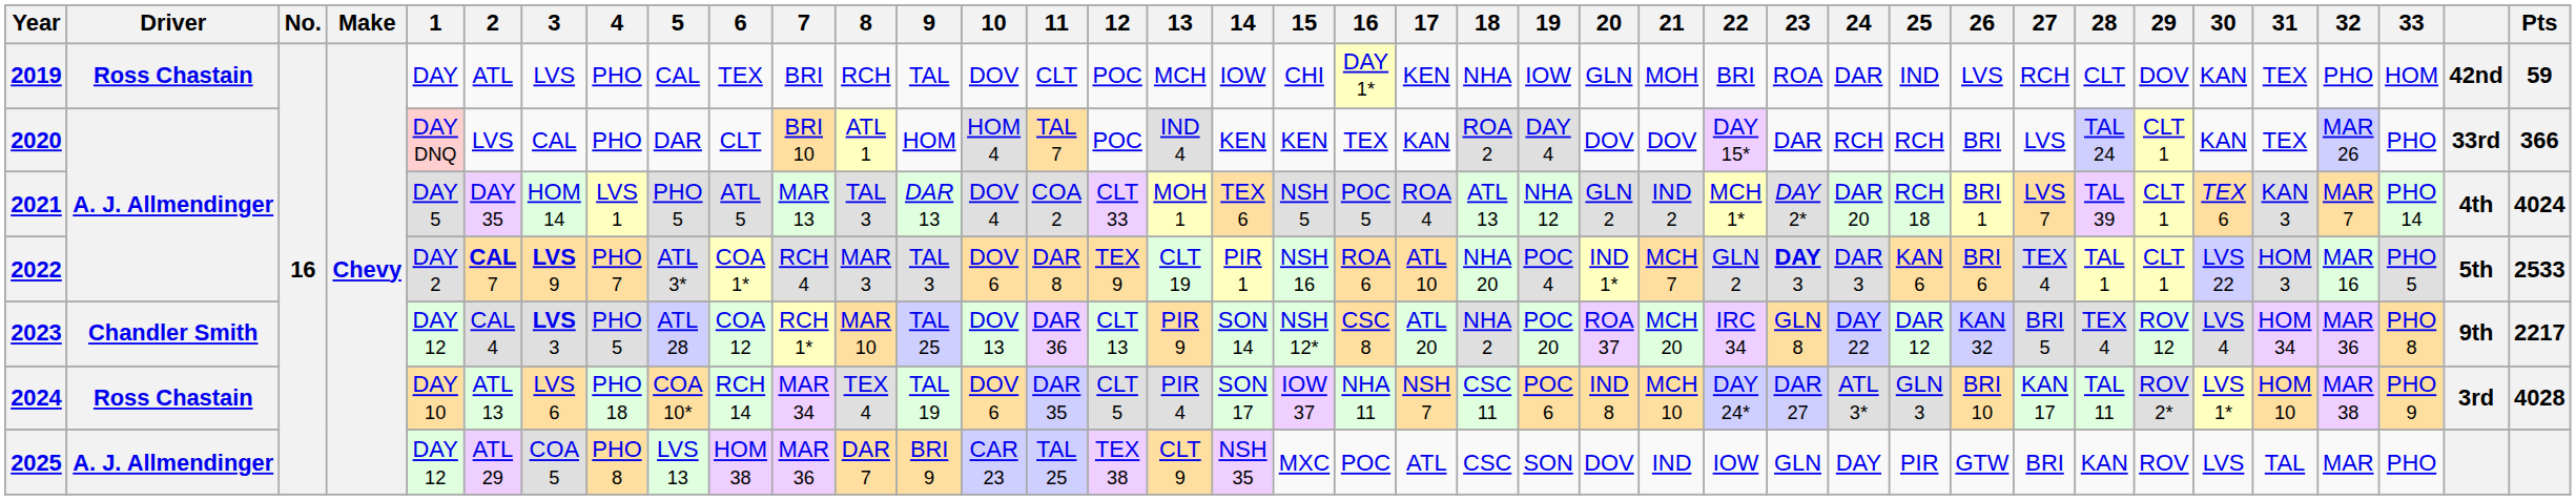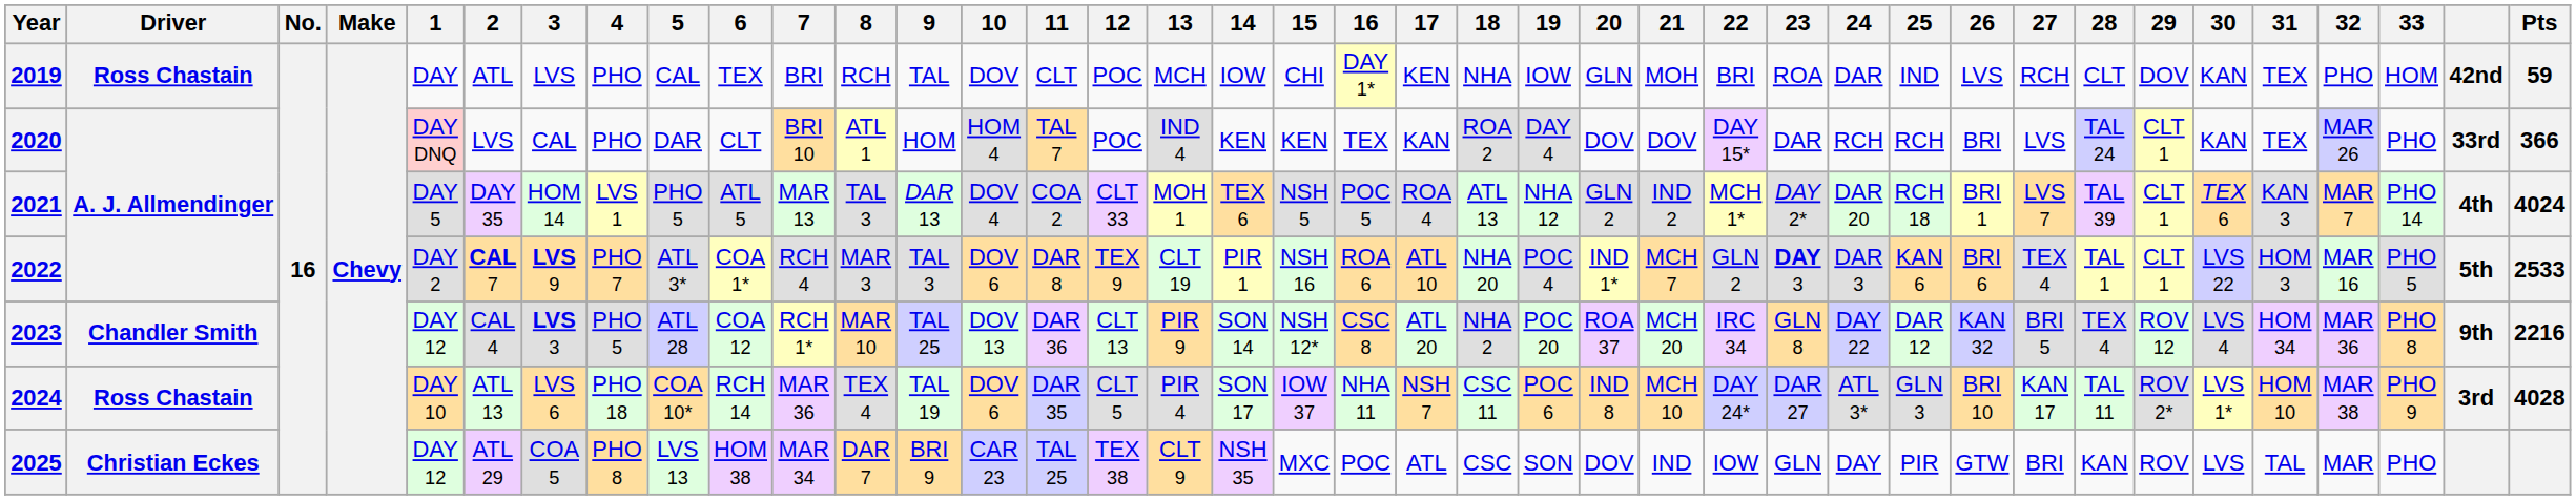2023 | Pts: 2217 -> 2216
2024 | 7: MAR 34 -> MAR 36
2025 | Driver: A. J. Allmendinger -> Christian Eckes
2025 | 7: MAR 36 -> MAR 34
